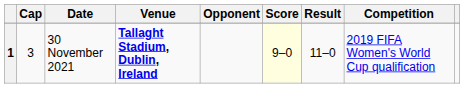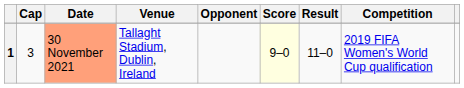1 | Date: no background -> lightsalmon background
1 | Venue: bold -> normal
